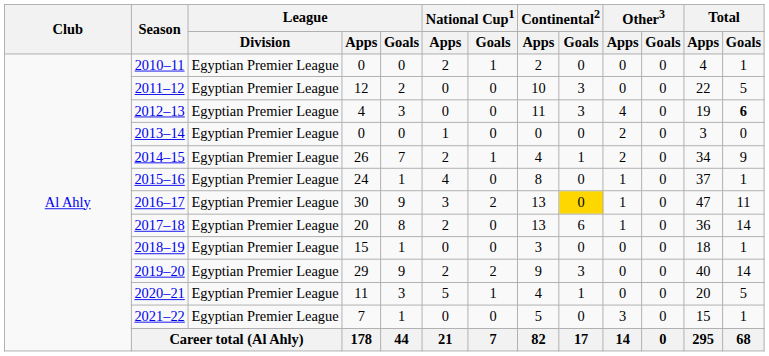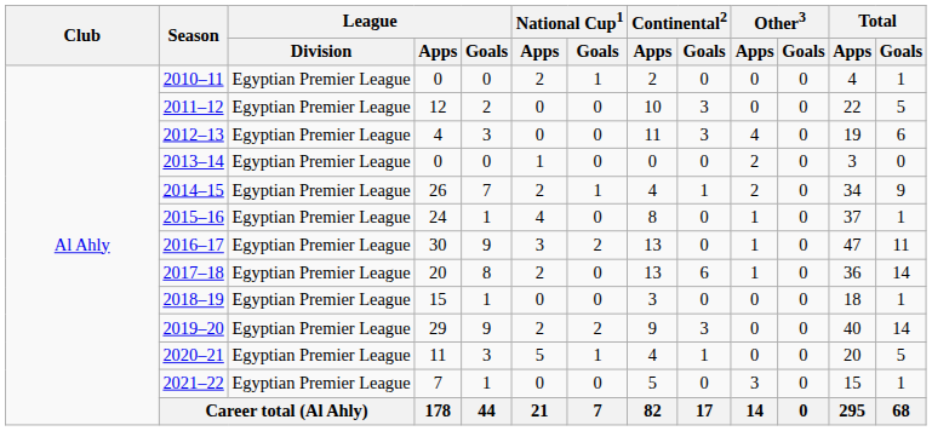2012–13 | Total / Goals: bold -> normal
2016–17 | Continental2 / Goals: gold background -> no background
